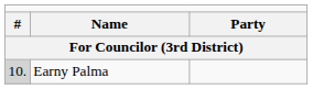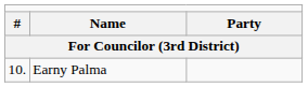Earny Palma | column 1: lightgrey background -> no background
